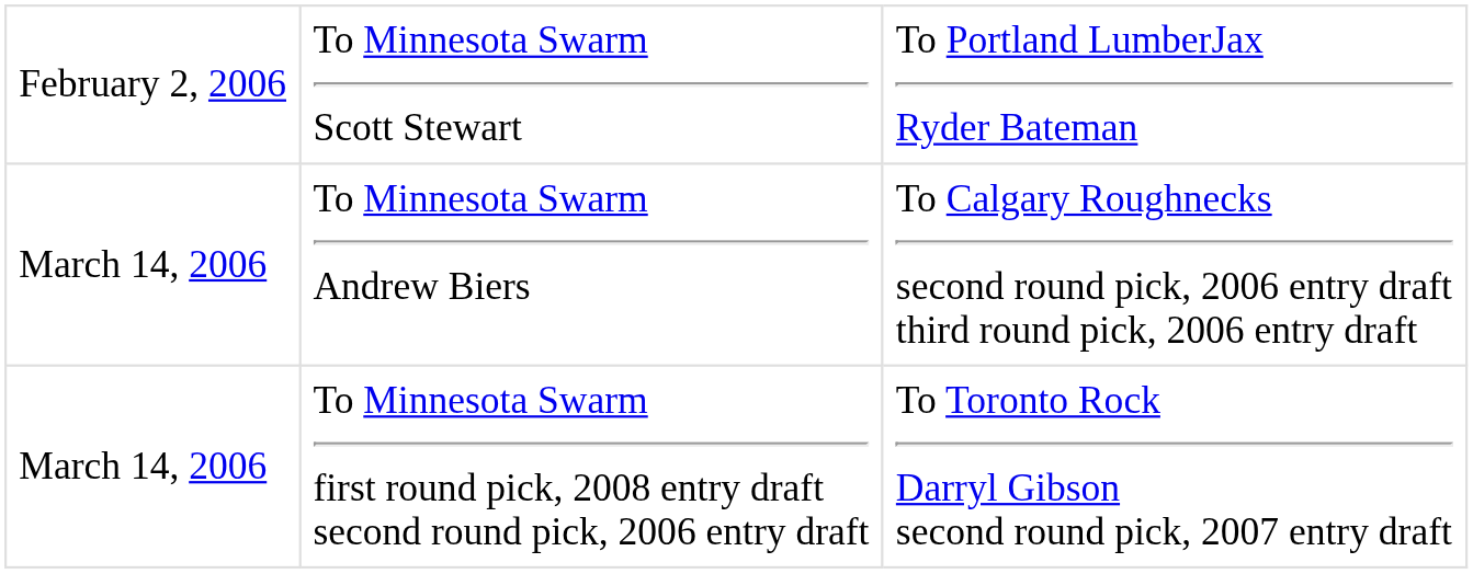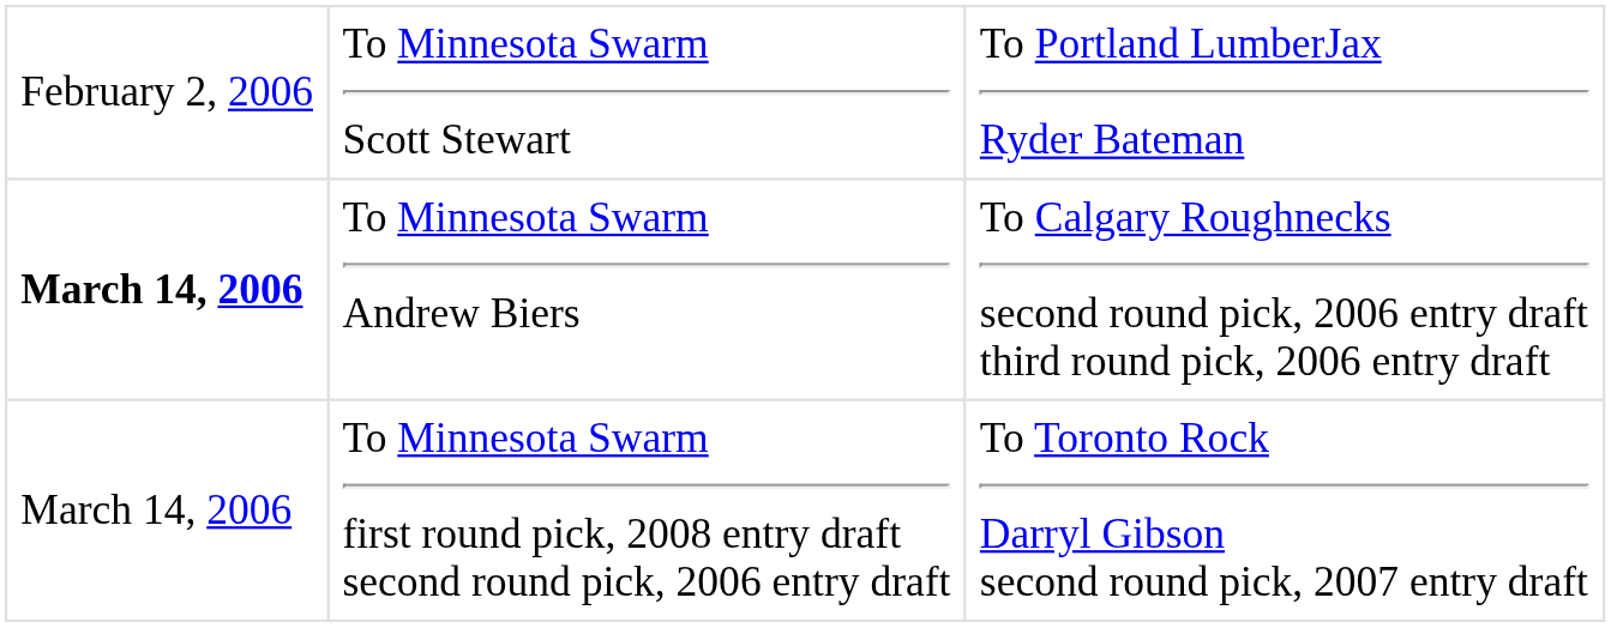To Minnesota Swarm Andrew Biers | column 1: normal -> bold
